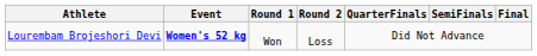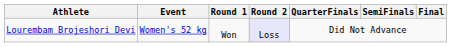Lourembam Brojeshori Devi | Event: bold -> normal
Lourembam Brojeshori Devi | Round 2: no background -> lavender background
